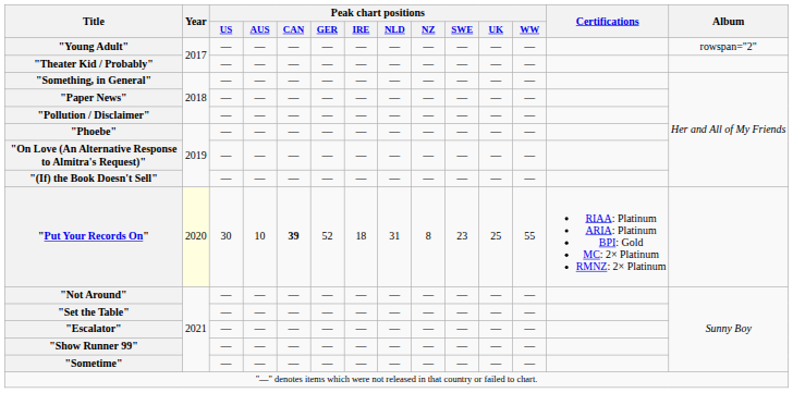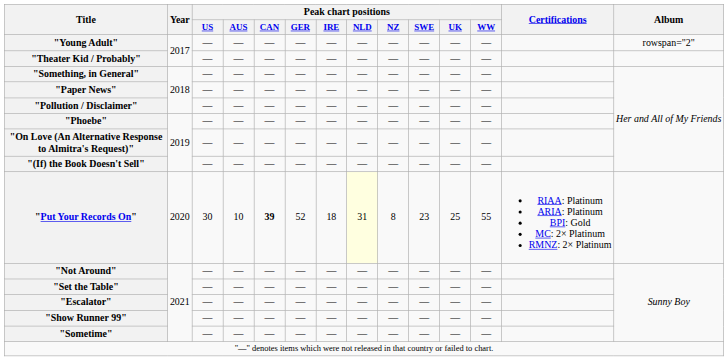"Put Your Records On" | Year: lightyellow background -> no background
"Put Your Records On" | Peak chart positions / NLD: no background -> lightyellow background
